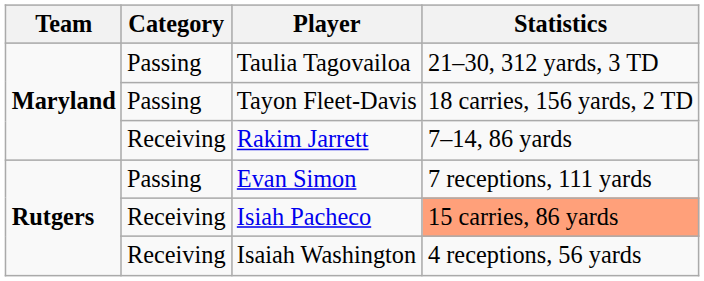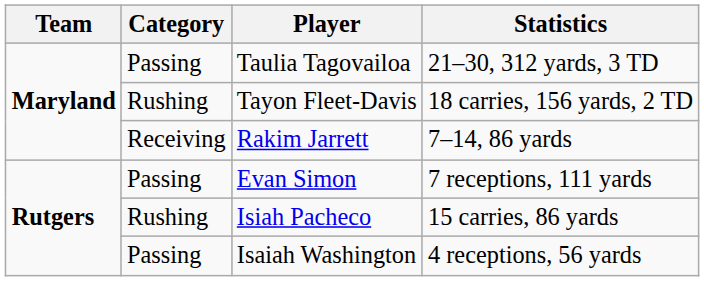Tayon Fleet-Davis | Category: Passing -> Rushing
Isiah Pacheco | Category: Receiving -> Rushing
Isiah Pacheco | Statistics: lightsalmon background -> no background
Isaiah Washington | Category: Receiving -> Passing
